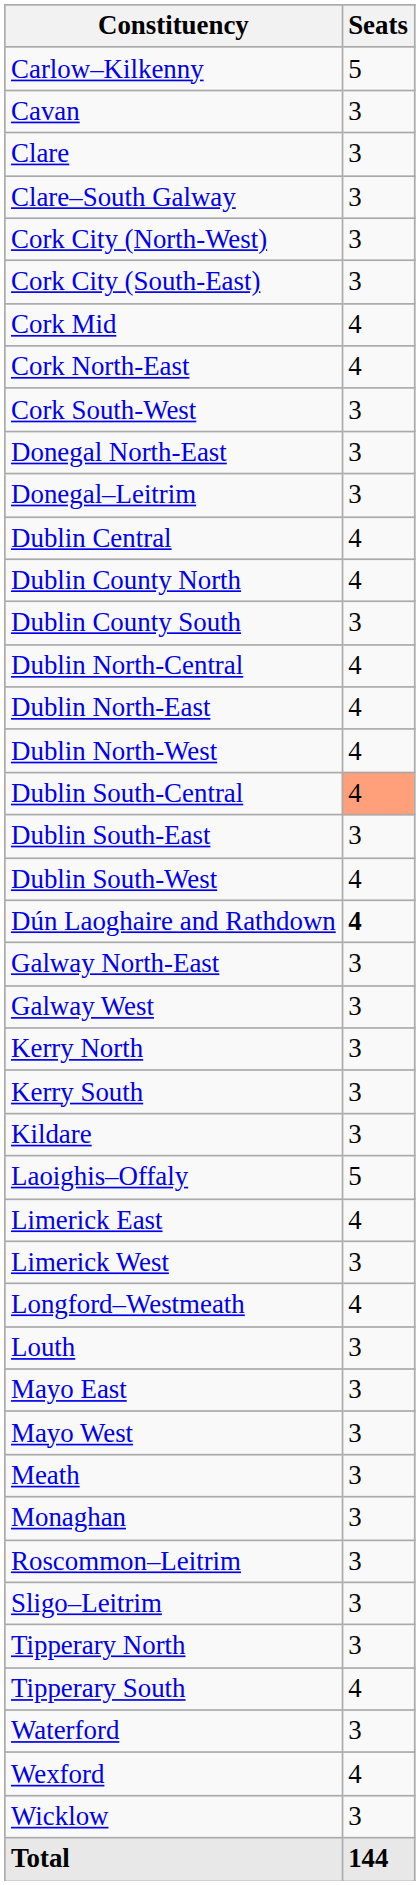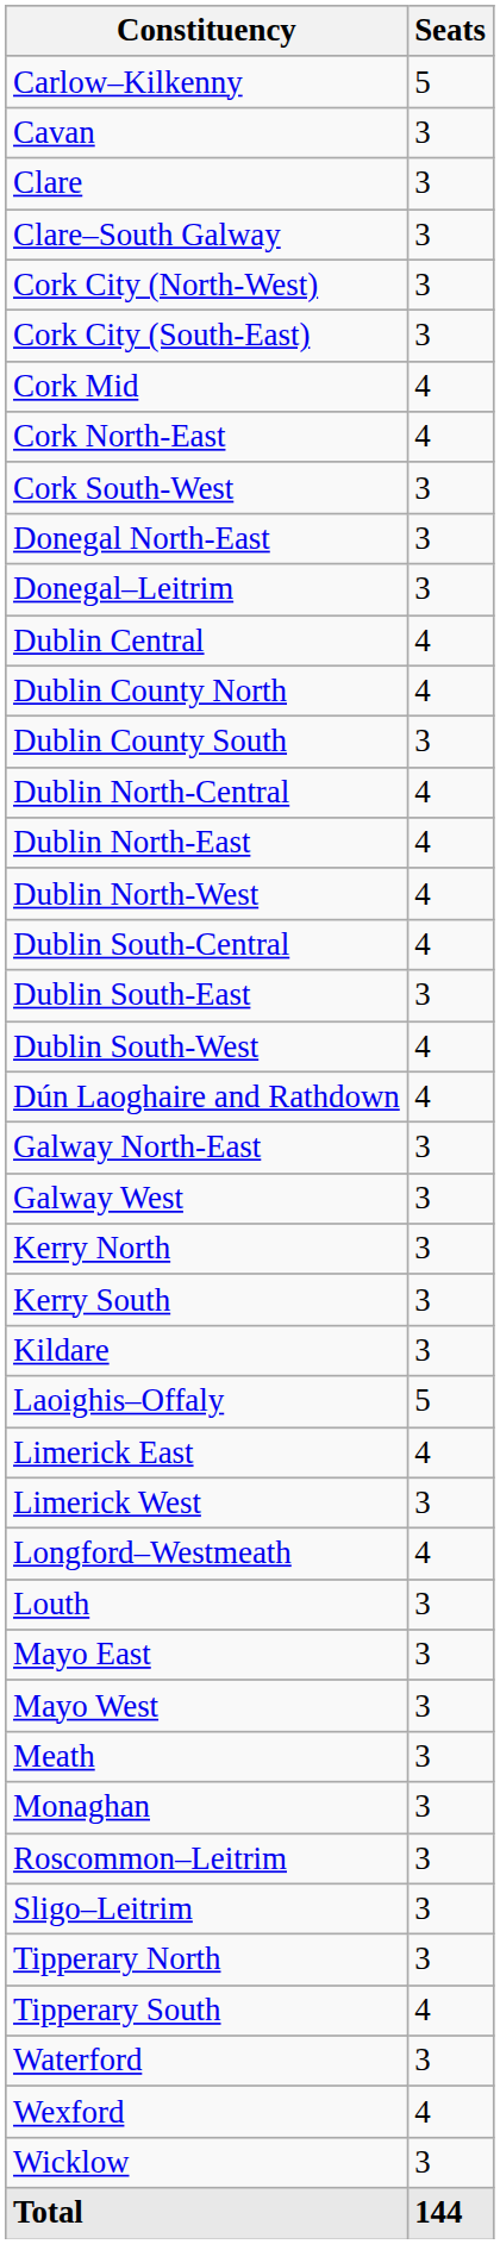Dublin South-Central | Seats: lightsalmon background -> no background
Dún Laoghaire and Rathdown | Seats: bold -> normal
